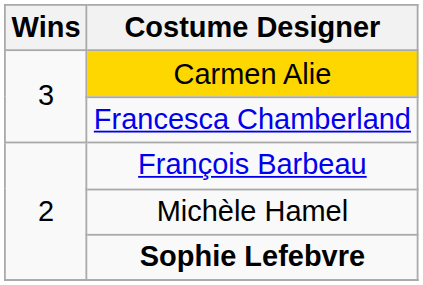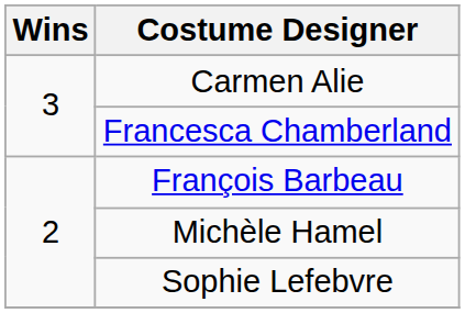Carmen Alie | Costume Designer: gold background -> no background
Sophie Lefebvre | Costume Designer: bold -> normal
